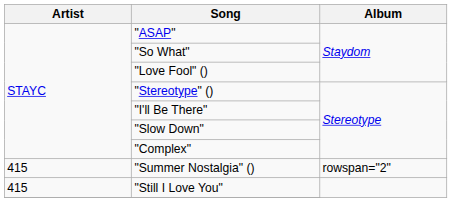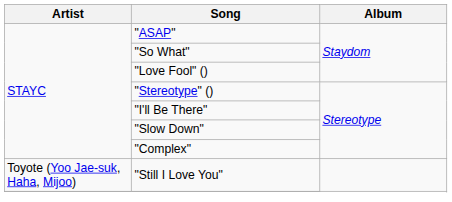- row: 415 | "Summer Nostalgia" () | rowspan="2"
"Still I Love You" | Artist: 415 -> Toyote (Yoo Jae-suk, Haha, Mijoo)
